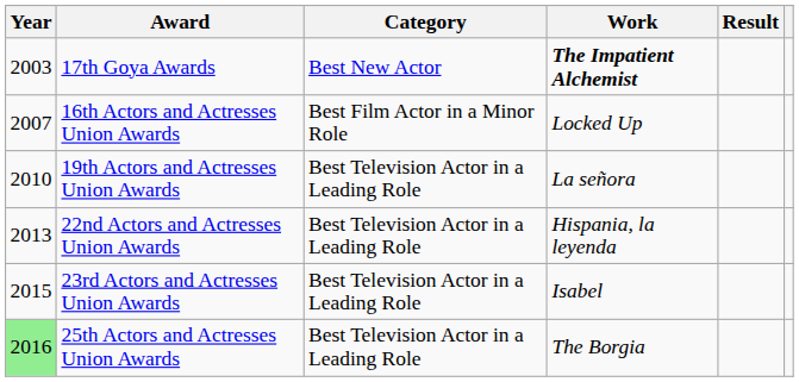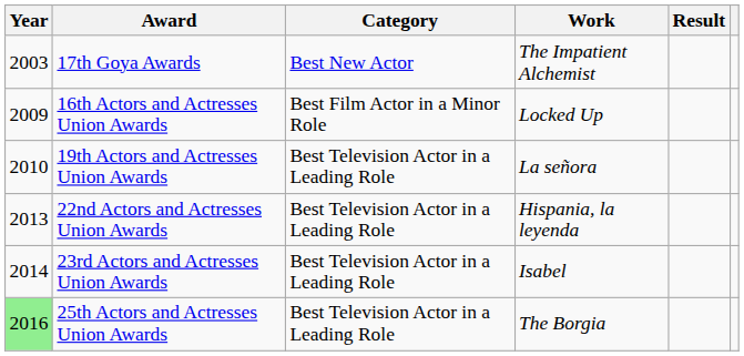17th Goya Awards | Work: bold -> normal
16th Actors and Actresses Union Awards | Year: 2007 -> 2009
23rd Actors and Actresses Union Awards | Year: 2015 -> 2014
